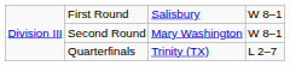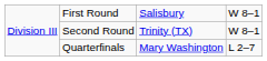Second Round | column 3: Mary Washington -> Trinity (TX)
Quarterfinals | column 3: Trinity (TX) -> Mary Washington
